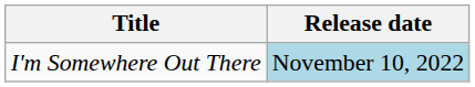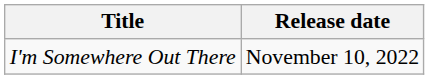I'm Somewhere Out There | Release date: lightblue background -> no background
